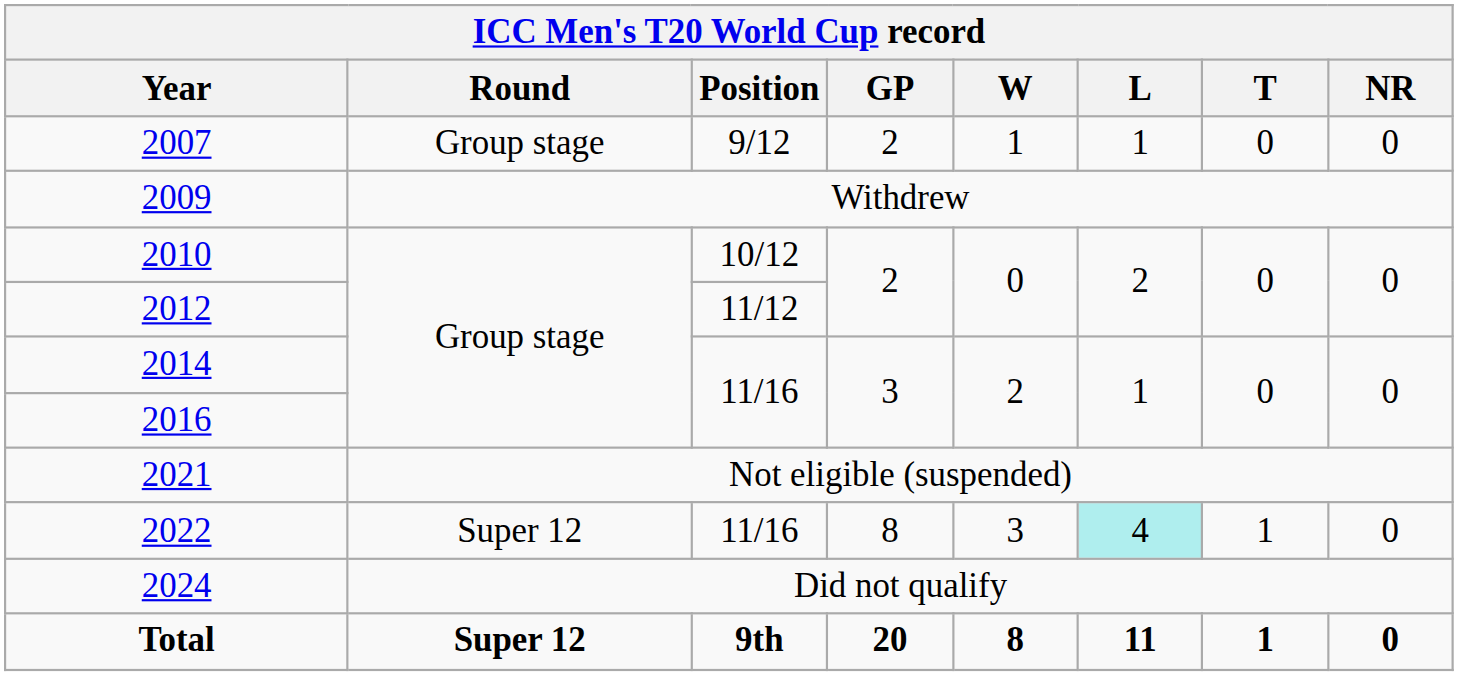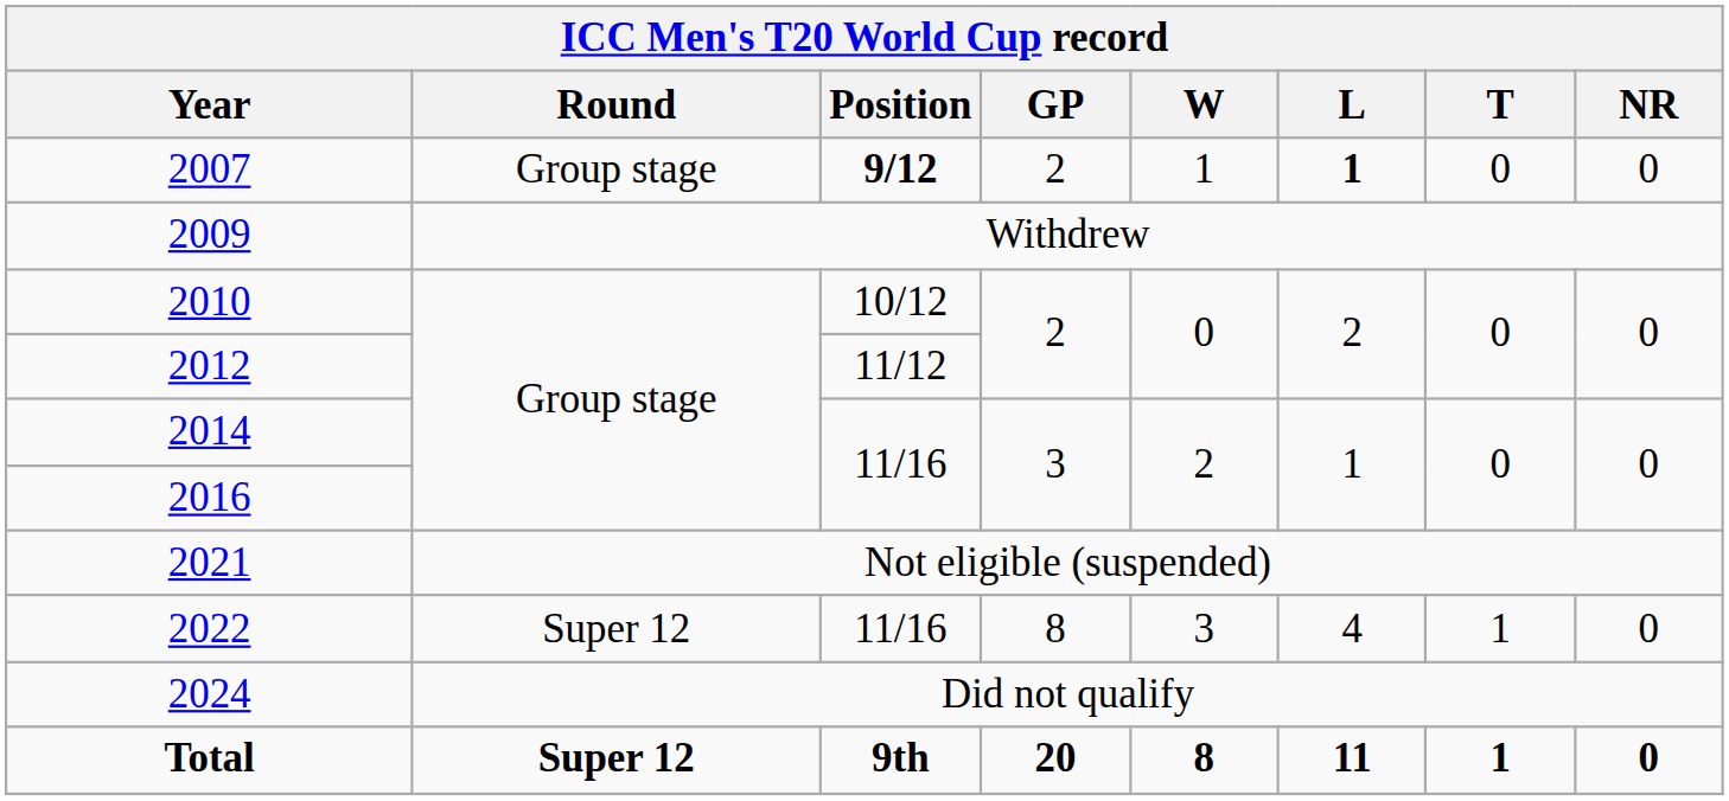2007 | Position: normal -> bold
2007 | L: normal -> bold
2022 | L: paleturquoise background -> no background
